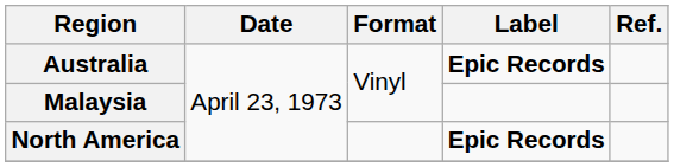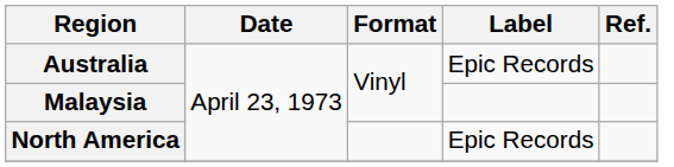Australia | Label: bold -> normal
North America | Label: bold -> normal
